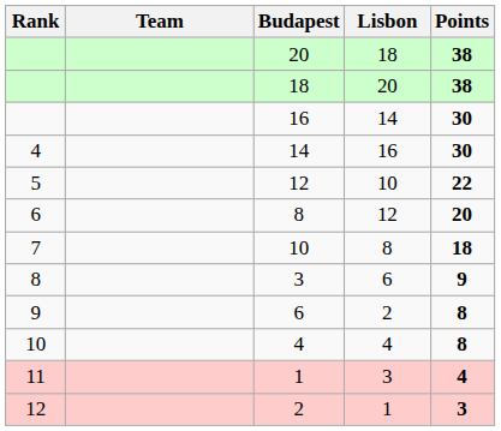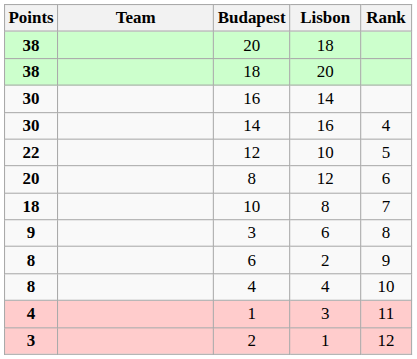columns swapped: Rank <-> Points
